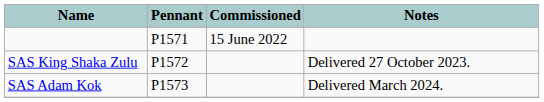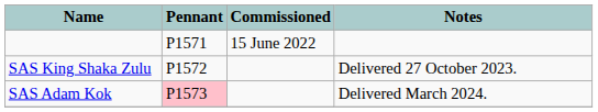SAS Adam Kok | Pennant: no background -> pink background
